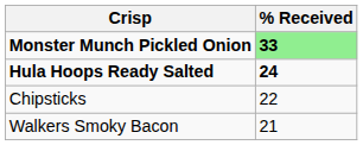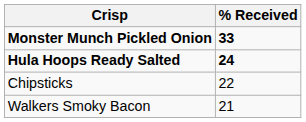Monster Munch Pickled Onion | % Received: lightgreen background -> no background
